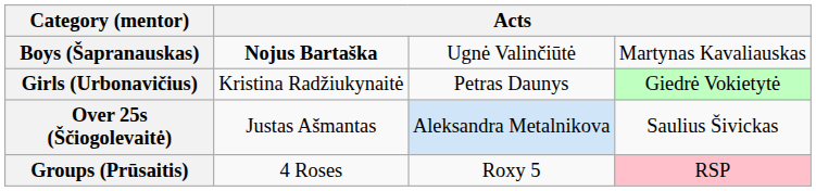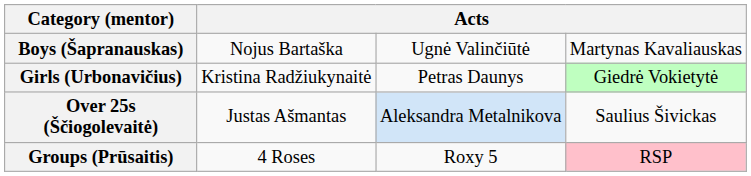Boys (Šapranauskas) | column 2: bold -> normal
